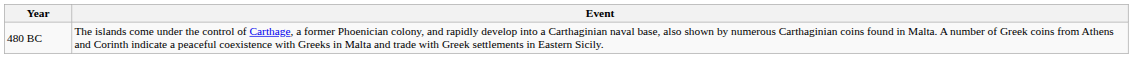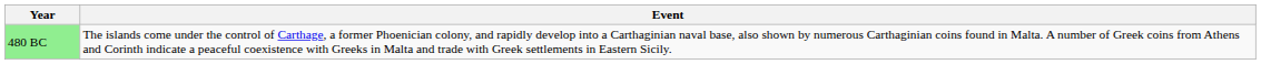480 BC | Year: no background -> lightgreen background
